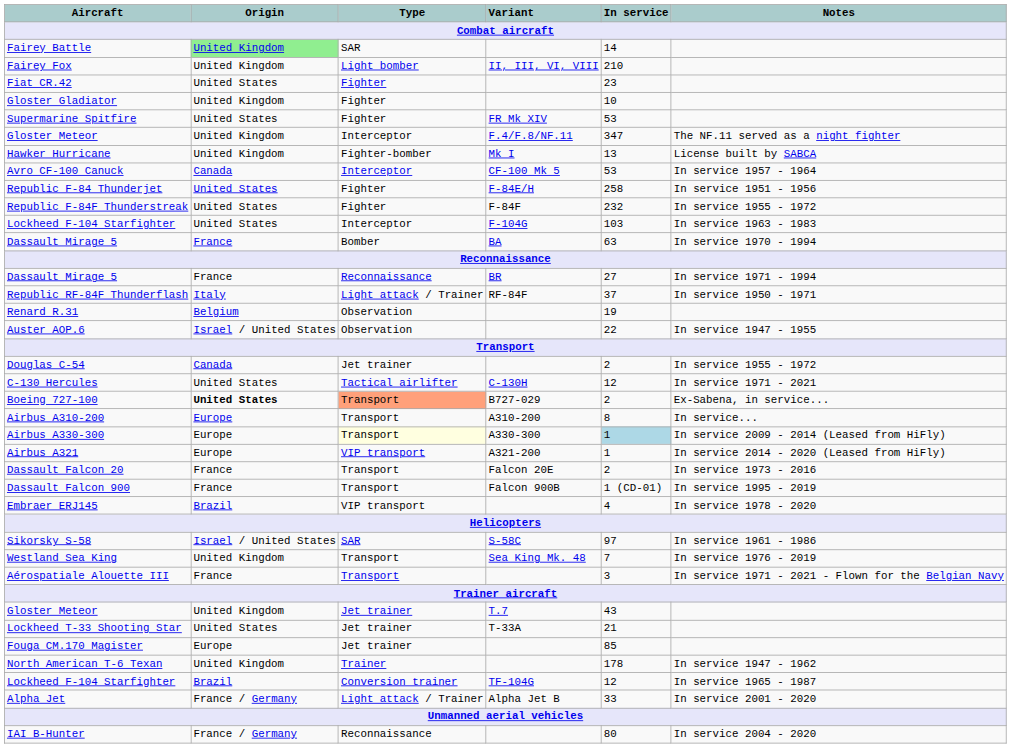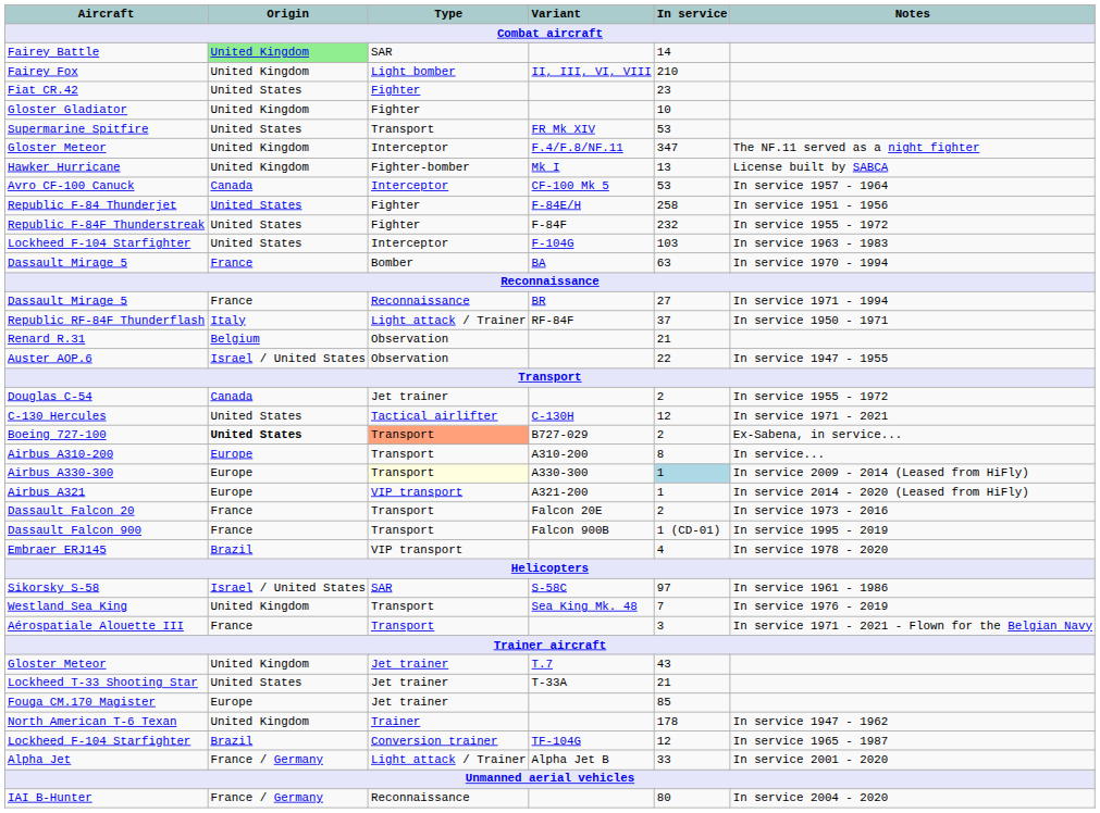Supermarine Spitfire | Type: Fighter -> Transport
Renard R.31 | In service: 19 -> 21
